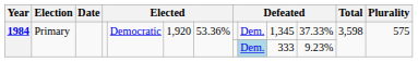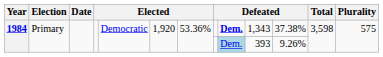row 2 | column 9: normal -> bold
row 2 | column 10: 1,345 -> 1,343
row 2 | column 11: 37.33% -> 37.38%
row 3 | column 10: 333 -> 393
row 3 | column 11: 9.23% -> 9.26%
